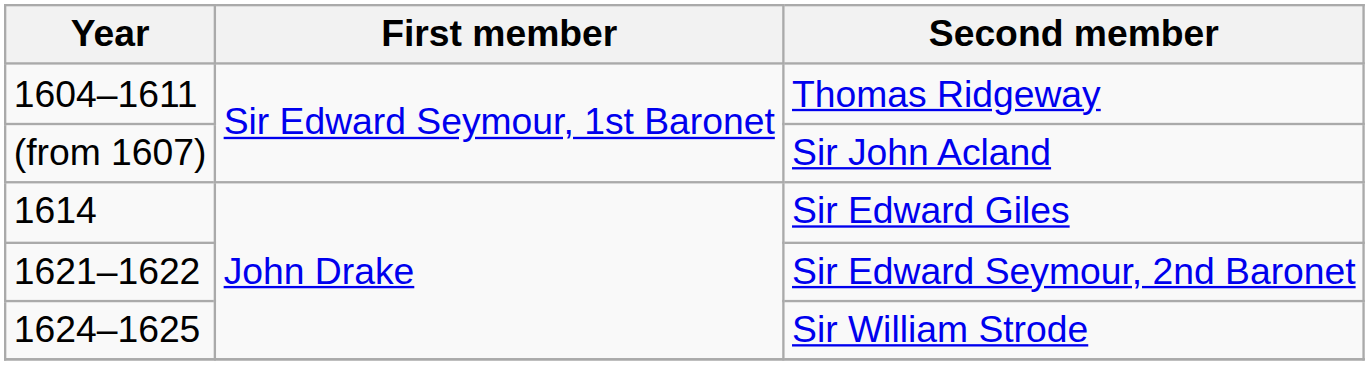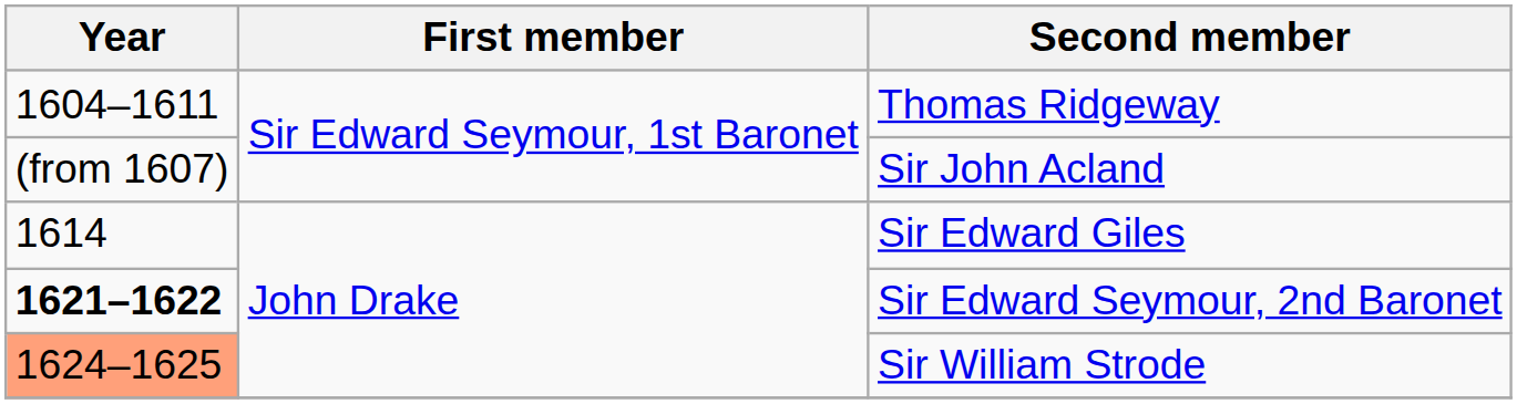Sir Edward Seymour, 2nd Baronet | Year: normal -> bold
Sir William Strode | Year: no background -> lightsalmon background
